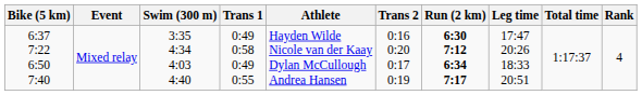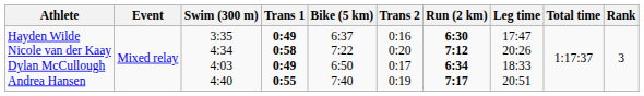columns swapped: Athlete <-> Bike (5 km)
row 2 | Trans 1: normal -> bold
row 2 | Rank: 4 -> 3
